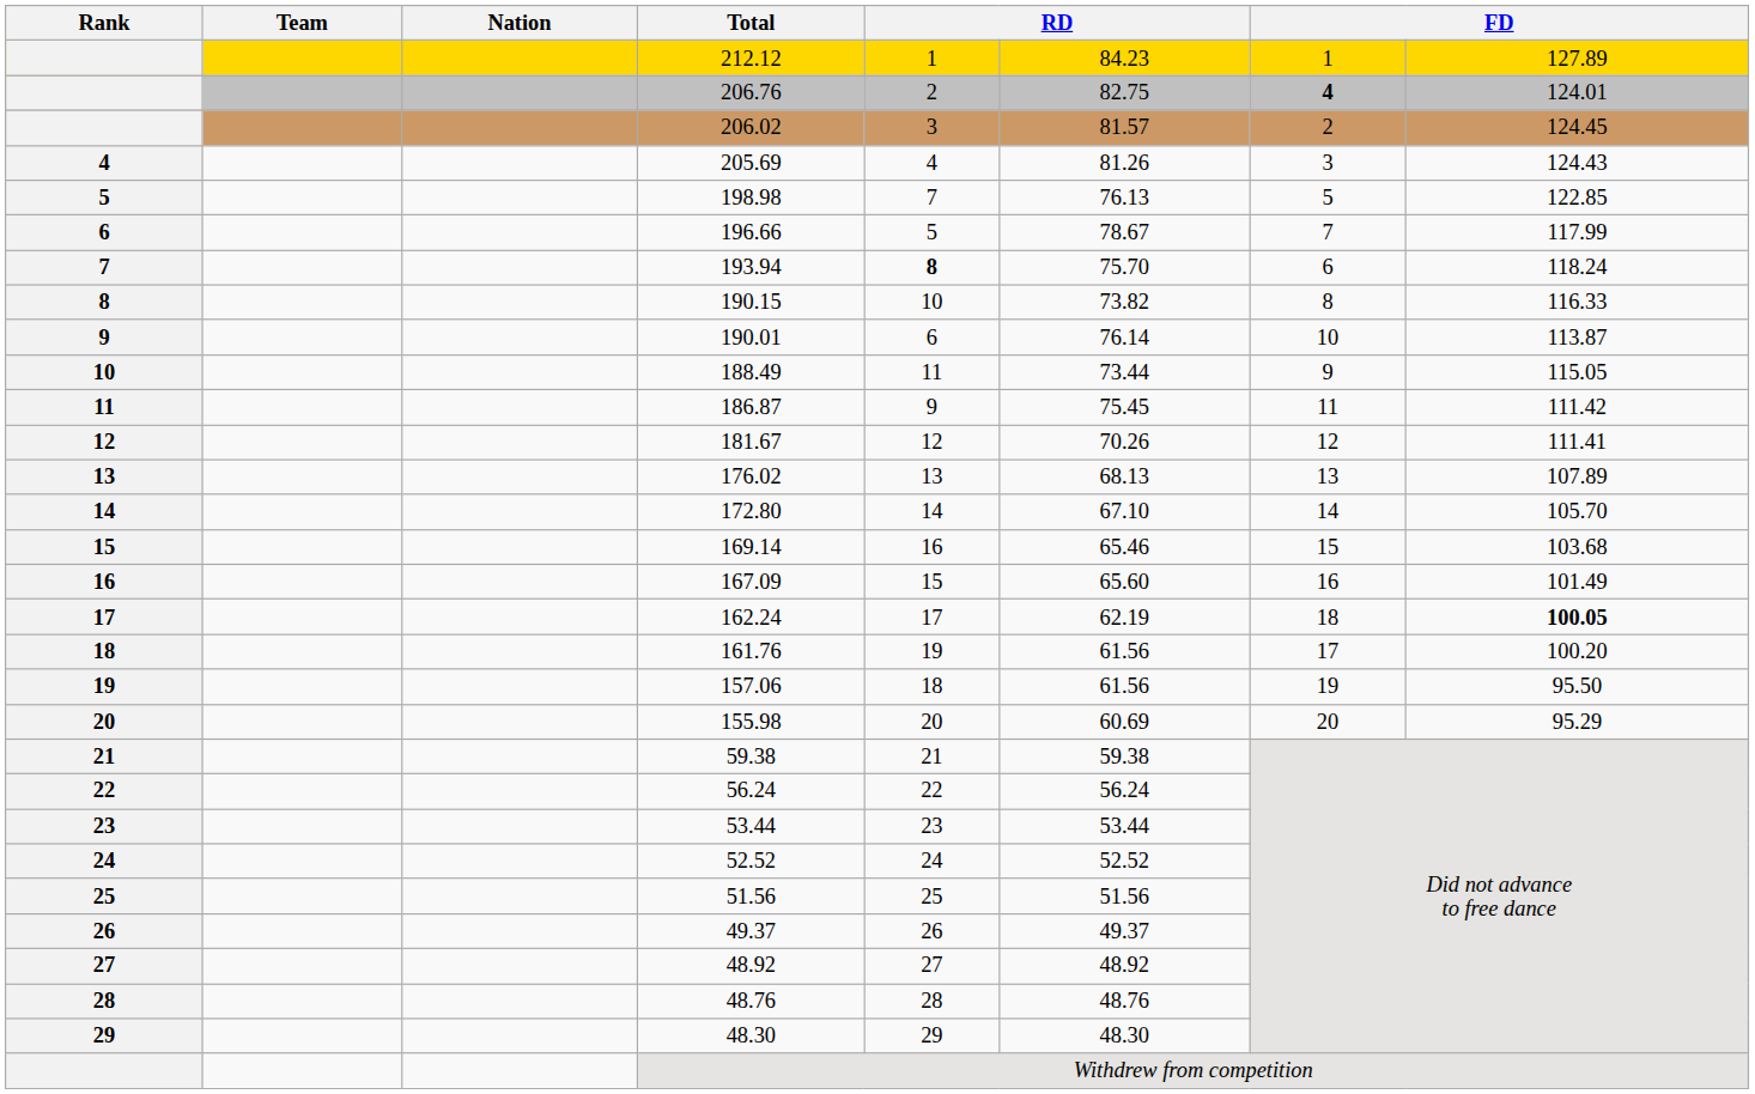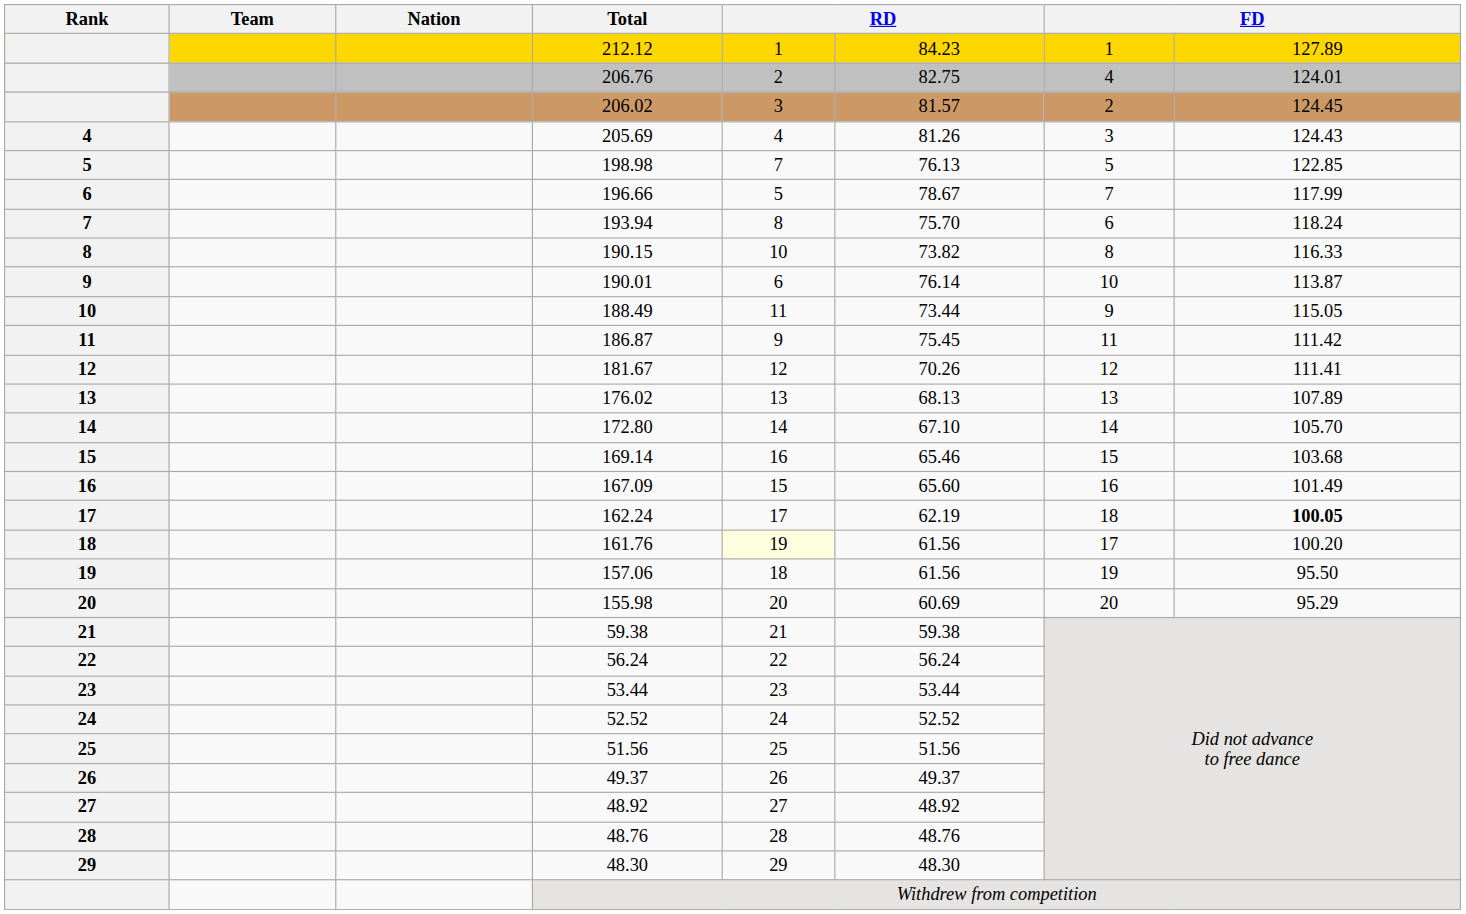206.76 | column 7: bold -> normal
193.94 | column 5: bold -> normal
161.76 | column 5: no background -> lightyellow background
